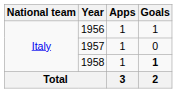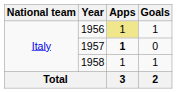1956 | Apps: no background -> khaki background
1957 | Apps: normal -> bold
1958 | Goals: bold -> normal
